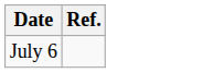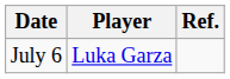+ column: Player | Luka Garza
